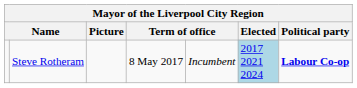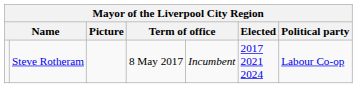Steve Rotheram | Elected: lightblue background -> no background
Steve Rotheram | Political party: bold -> normal
